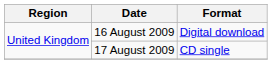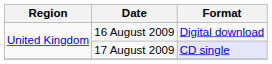17 August 2009 | Format: no background -> lavender background
